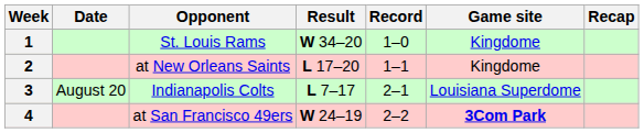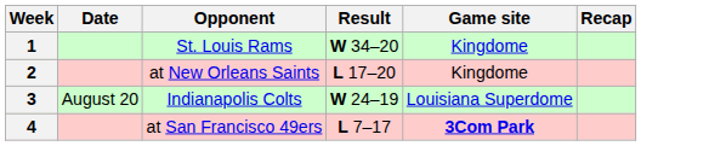- column: Record | 1–0 | 1–1 | 2–1 | 2–2
3 | Result: L 7–17 -> W 24–19
4 | Result: W 24–19 -> L 7–17
